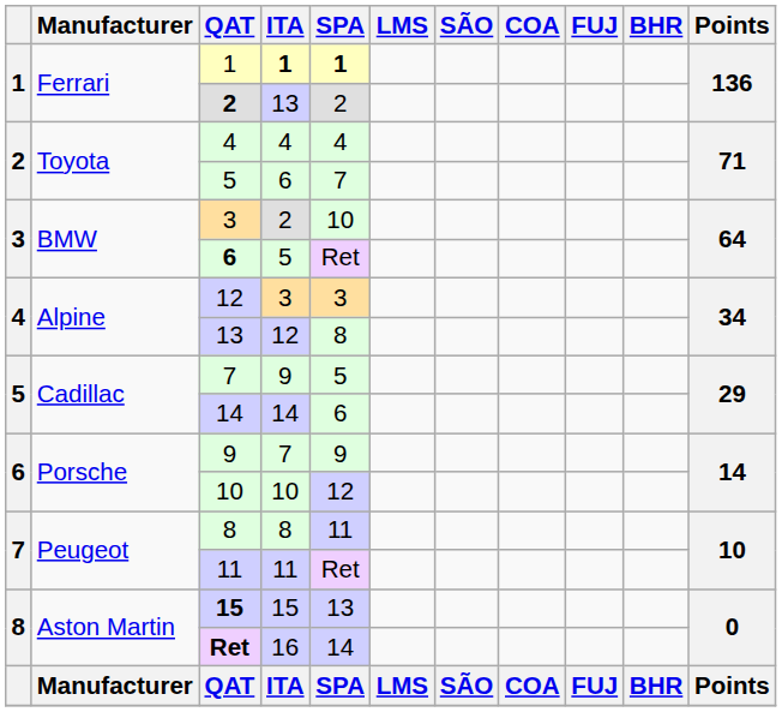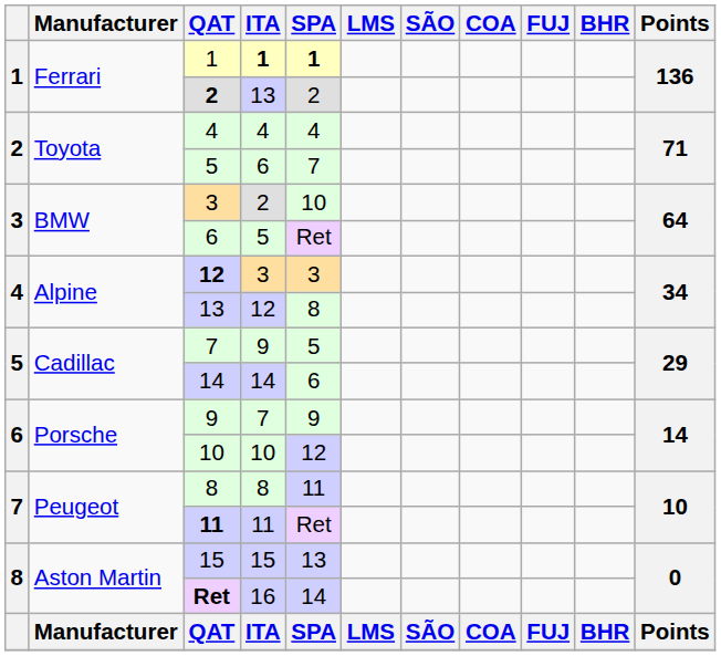row 7 | QAT: bold -> normal
row 8 | QAT: normal -> bold
row 15 | QAT: normal -> bold
row 16 | QAT: bold -> normal
